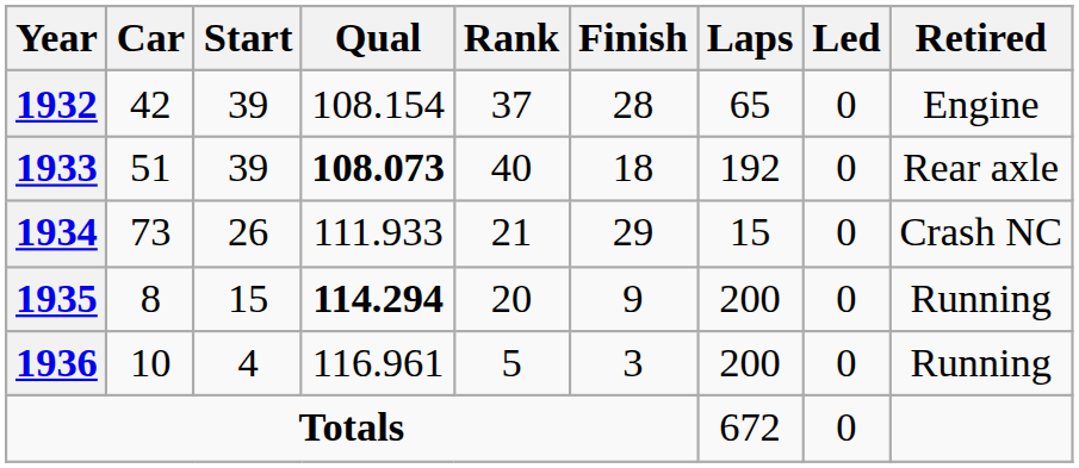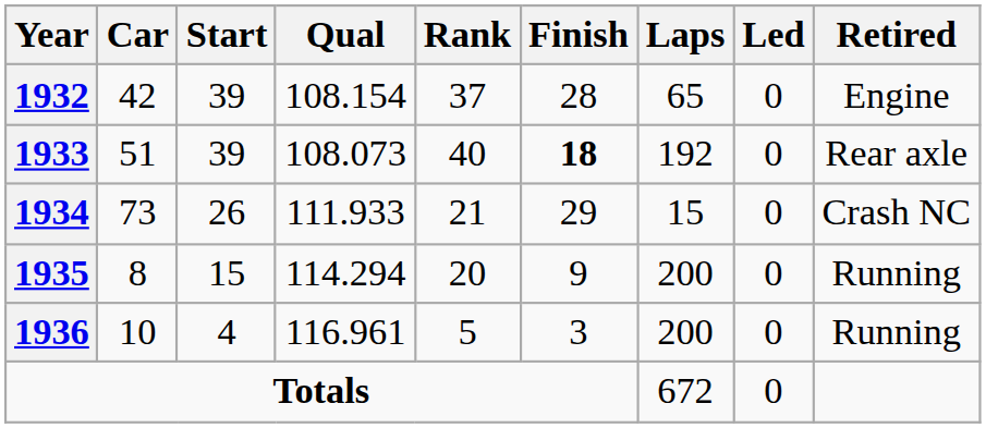1933 | Qual: bold -> normal
1933 | Finish: normal -> bold
1935 | Qual: bold -> normal
